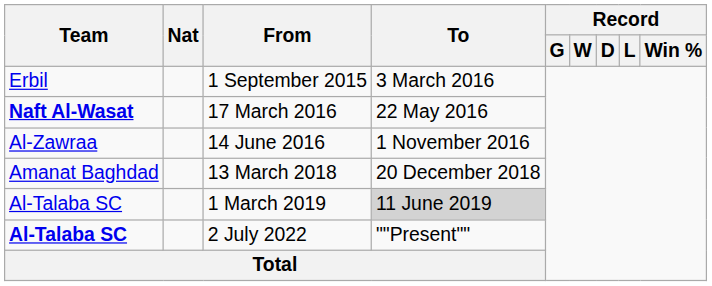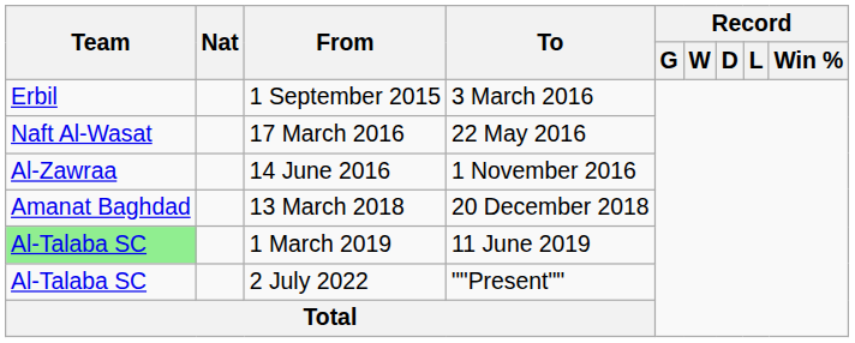17 March 2016 | Team: bold -> normal
1 March 2019 | Team: no background -> lightgreen background
1 March 2019 | To: lightgrey background -> no background
2 July 2022 | Team: bold -> normal
